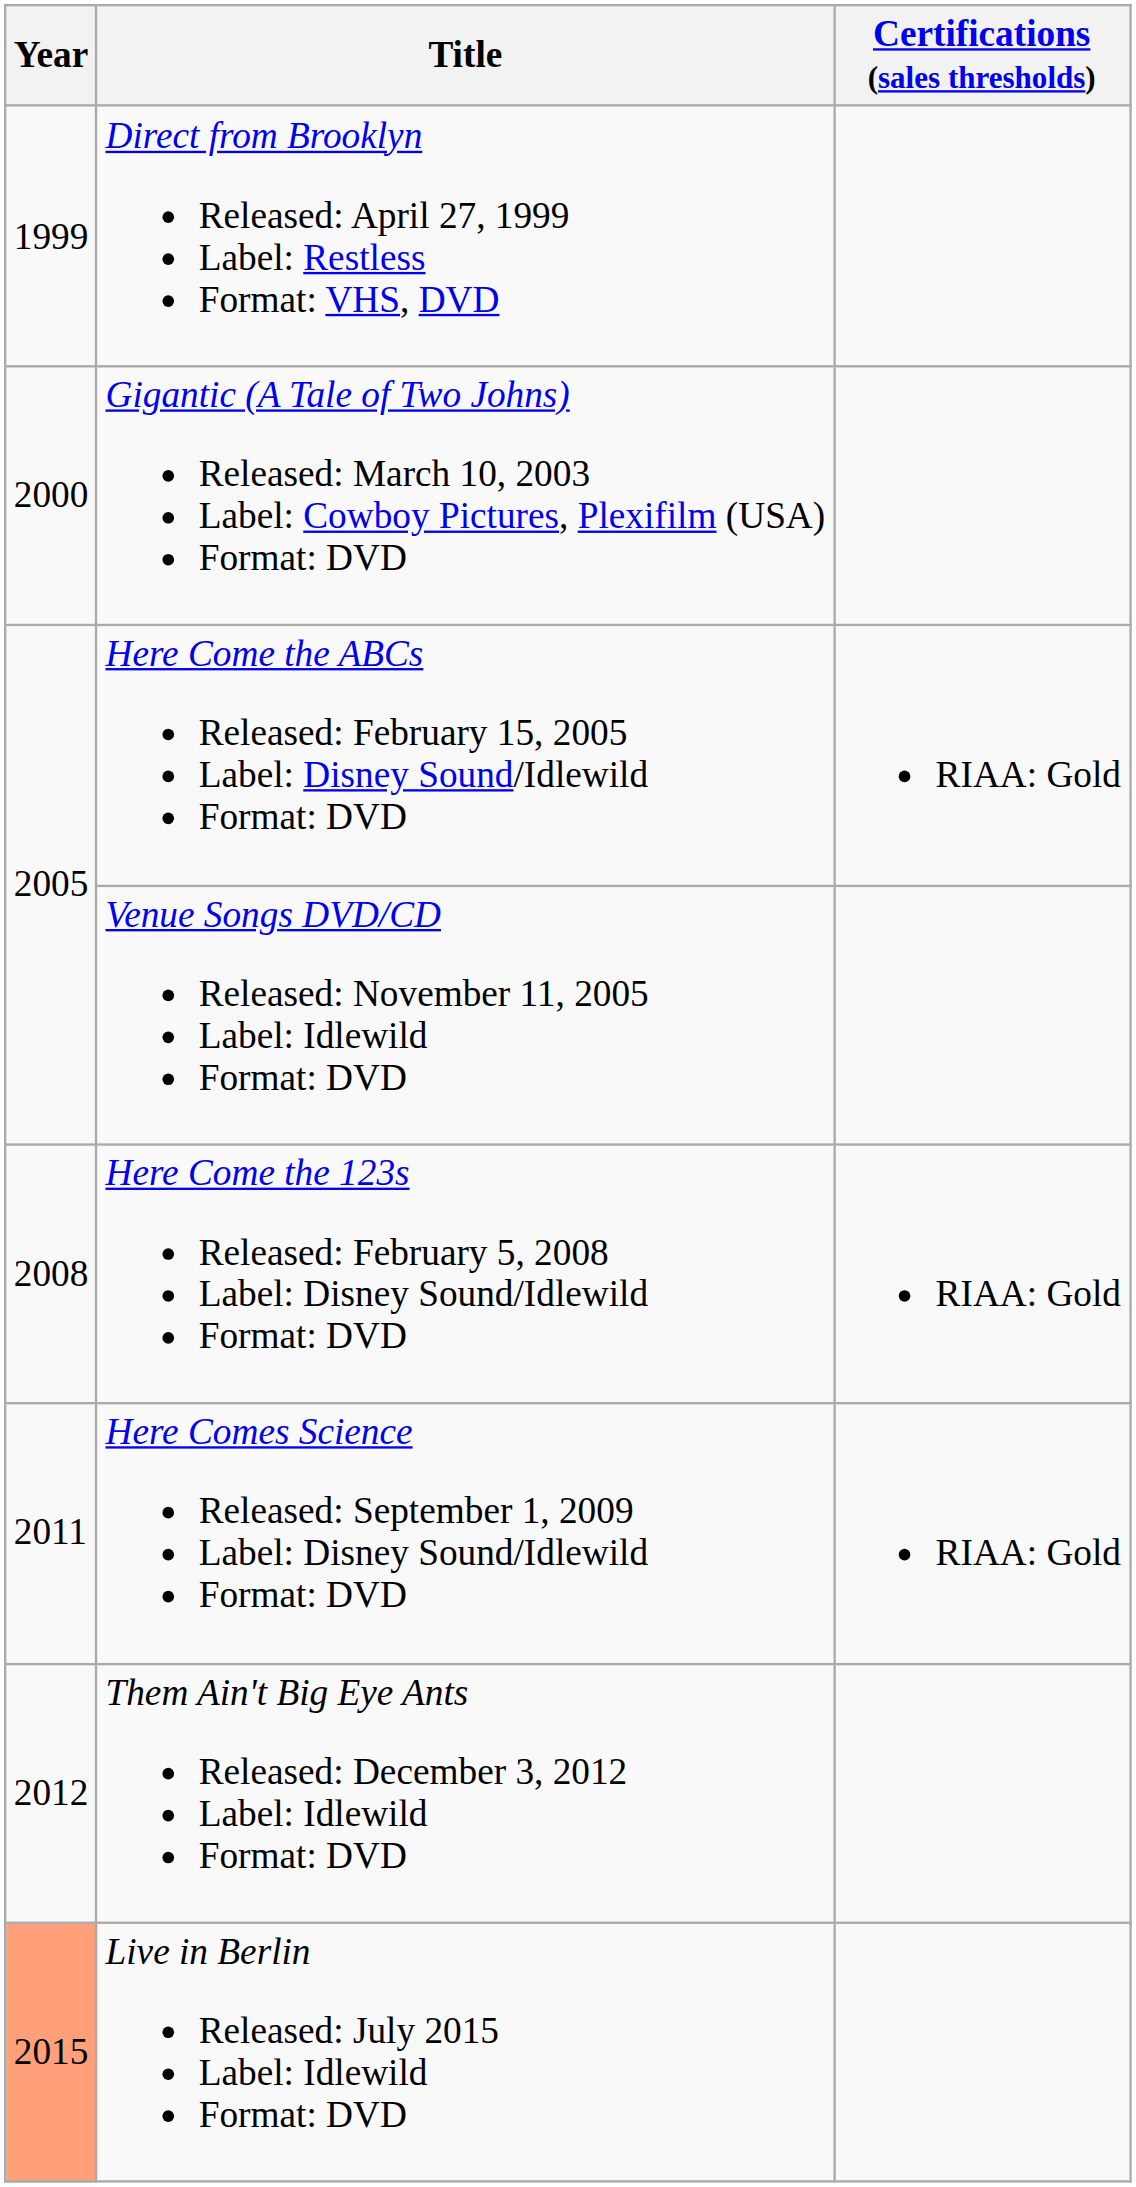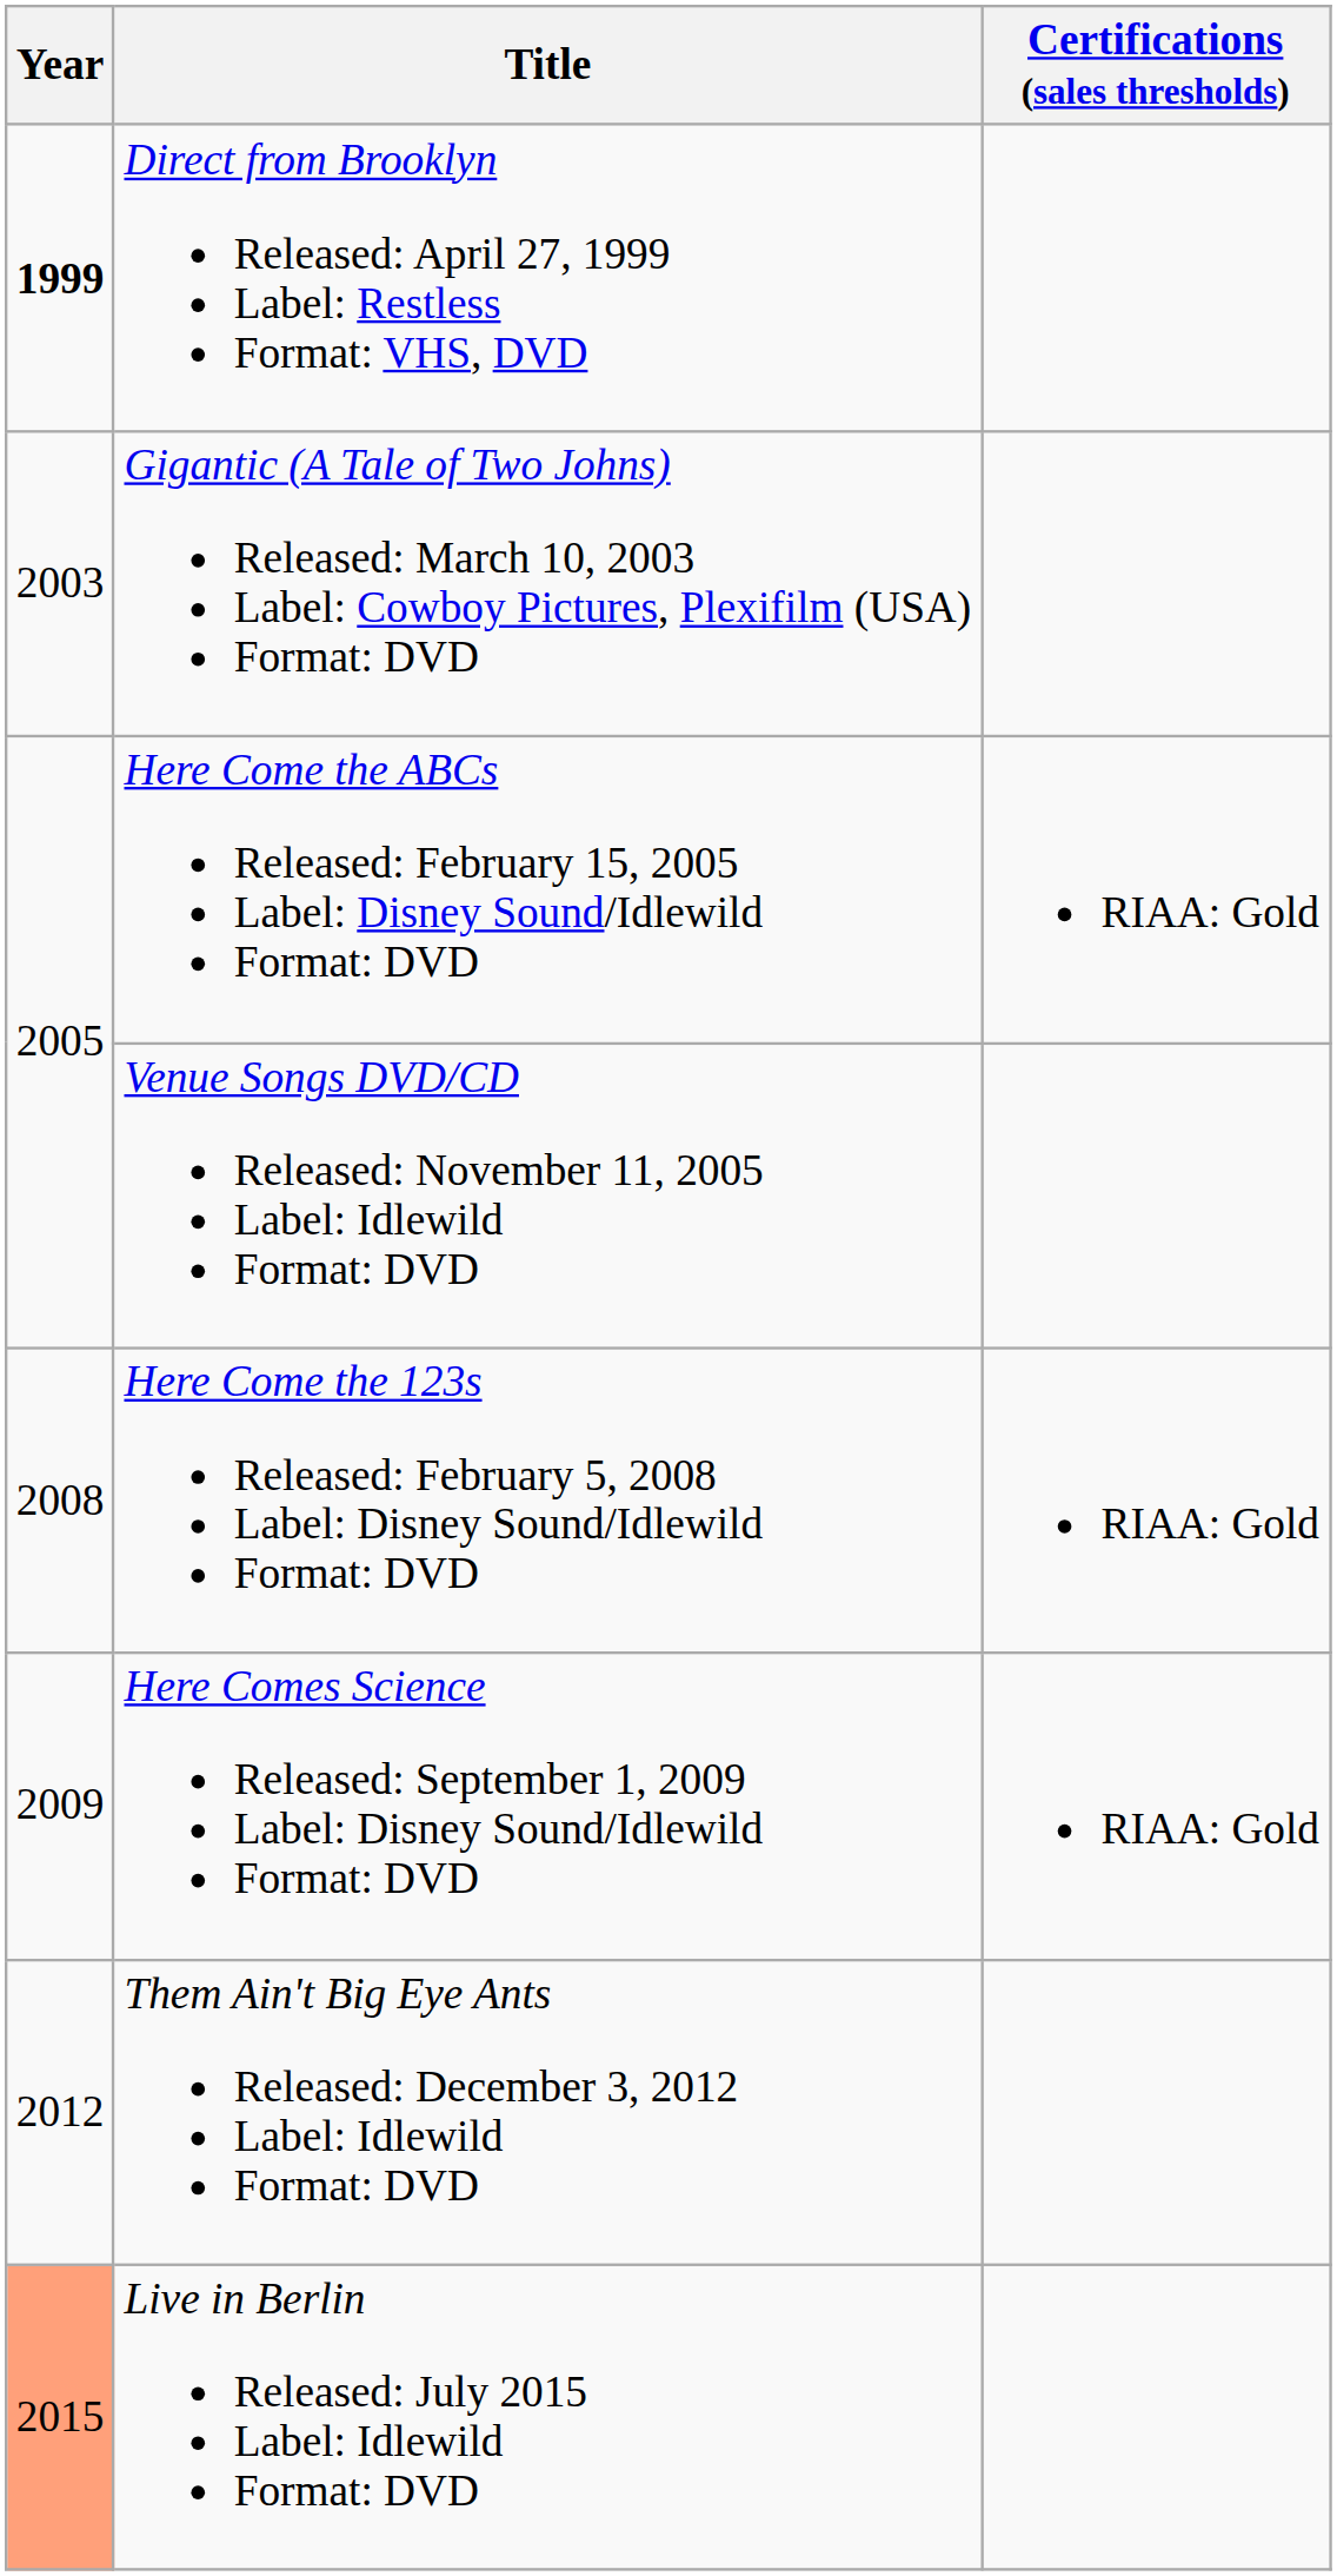row 2 | Year: normal -> bold
row 3 | Year: 2000 -> 2003
row 7 | Year: 2011 -> 2009
